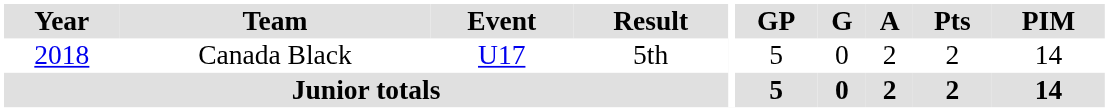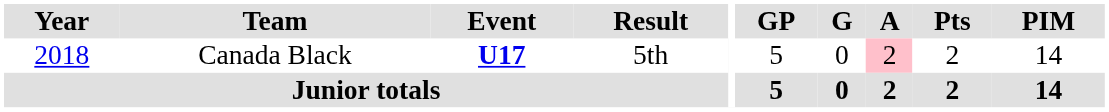Canada Black | Event: normal -> bold
Canada Black | A: no background -> pink background
